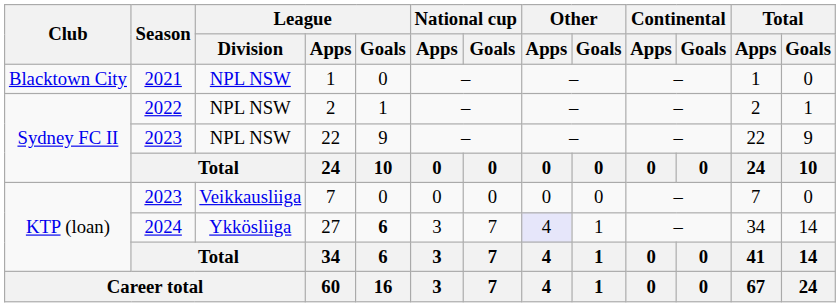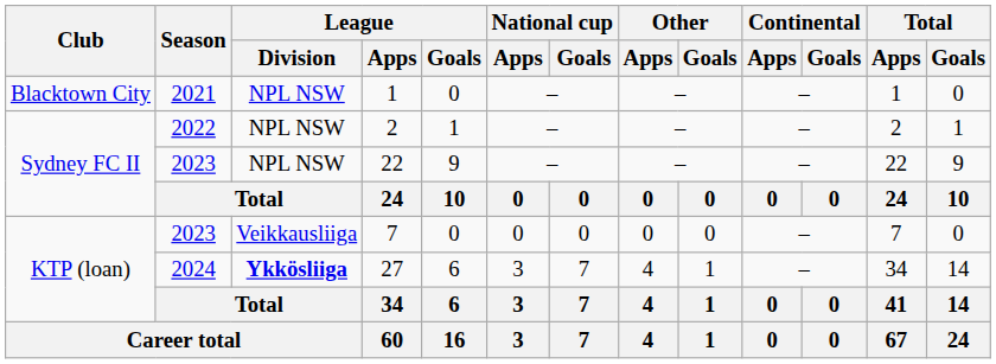27 | League / Division: normal -> bold
27 | League / Goals: bold -> normal
27 | Other / Apps: lavender background -> no background
